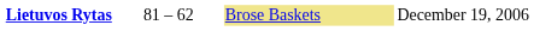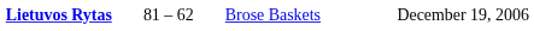Lietuvos Rytas | column 3: khaki background -> no background
